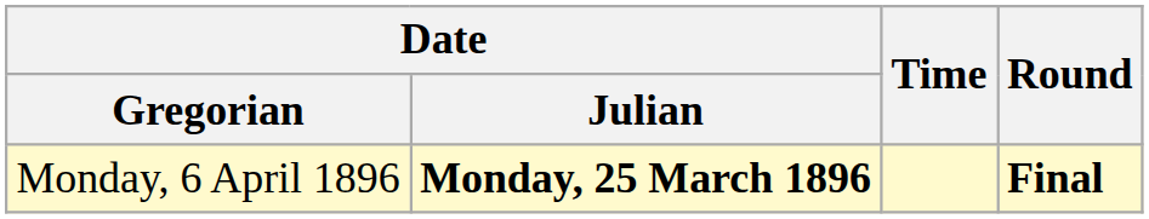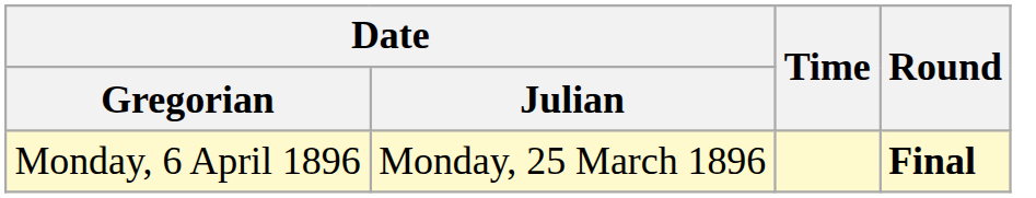Monday, 6 April 1896 | Date / Julian: bold -> normal
